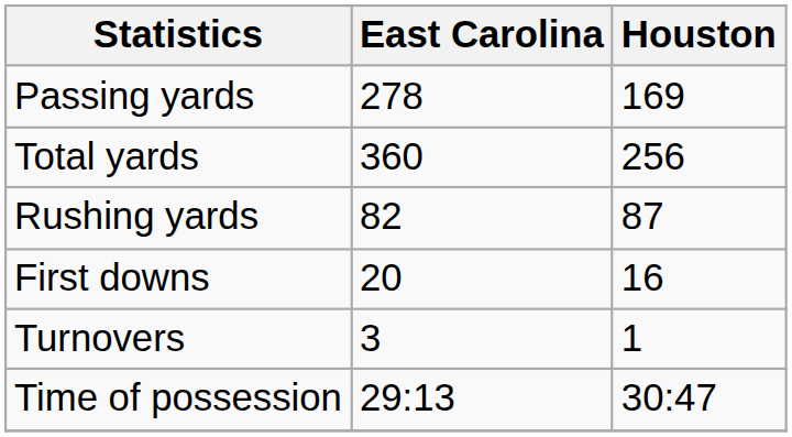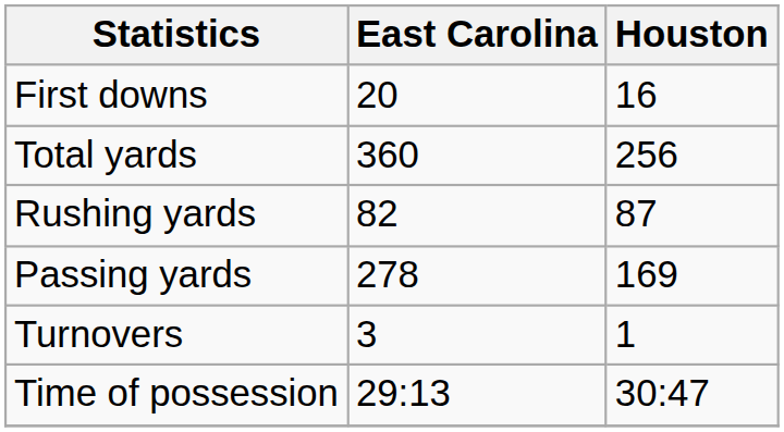rows swapped: First downs <-> Passing yards
